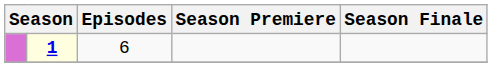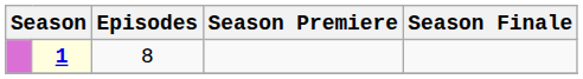row 2 | Episodes: 6 -> 8
